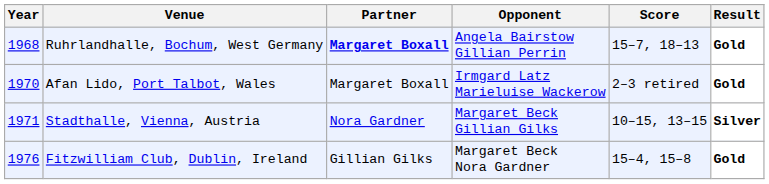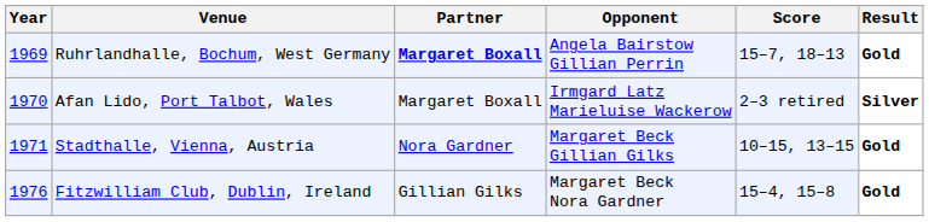Ruhrlandhalle, Bochum, West Germany | Year: 1968 -> 1969
Afan Lido, Port Talbot, Wales | Result: Gold -> Silver
Stadthalle, Vienna, Austria | Result: Silver -> Gold
